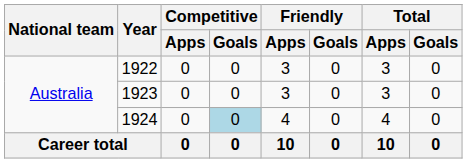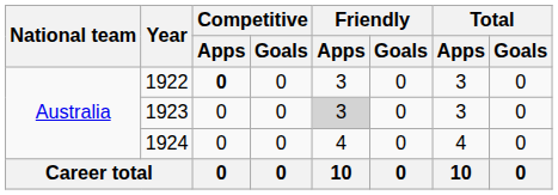1922 | Competitive / Apps: normal -> bold
1923 | Friendly / Apps: no background -> lightgrey background
1924 | Competitive / Goals: lightblue background -> no background
